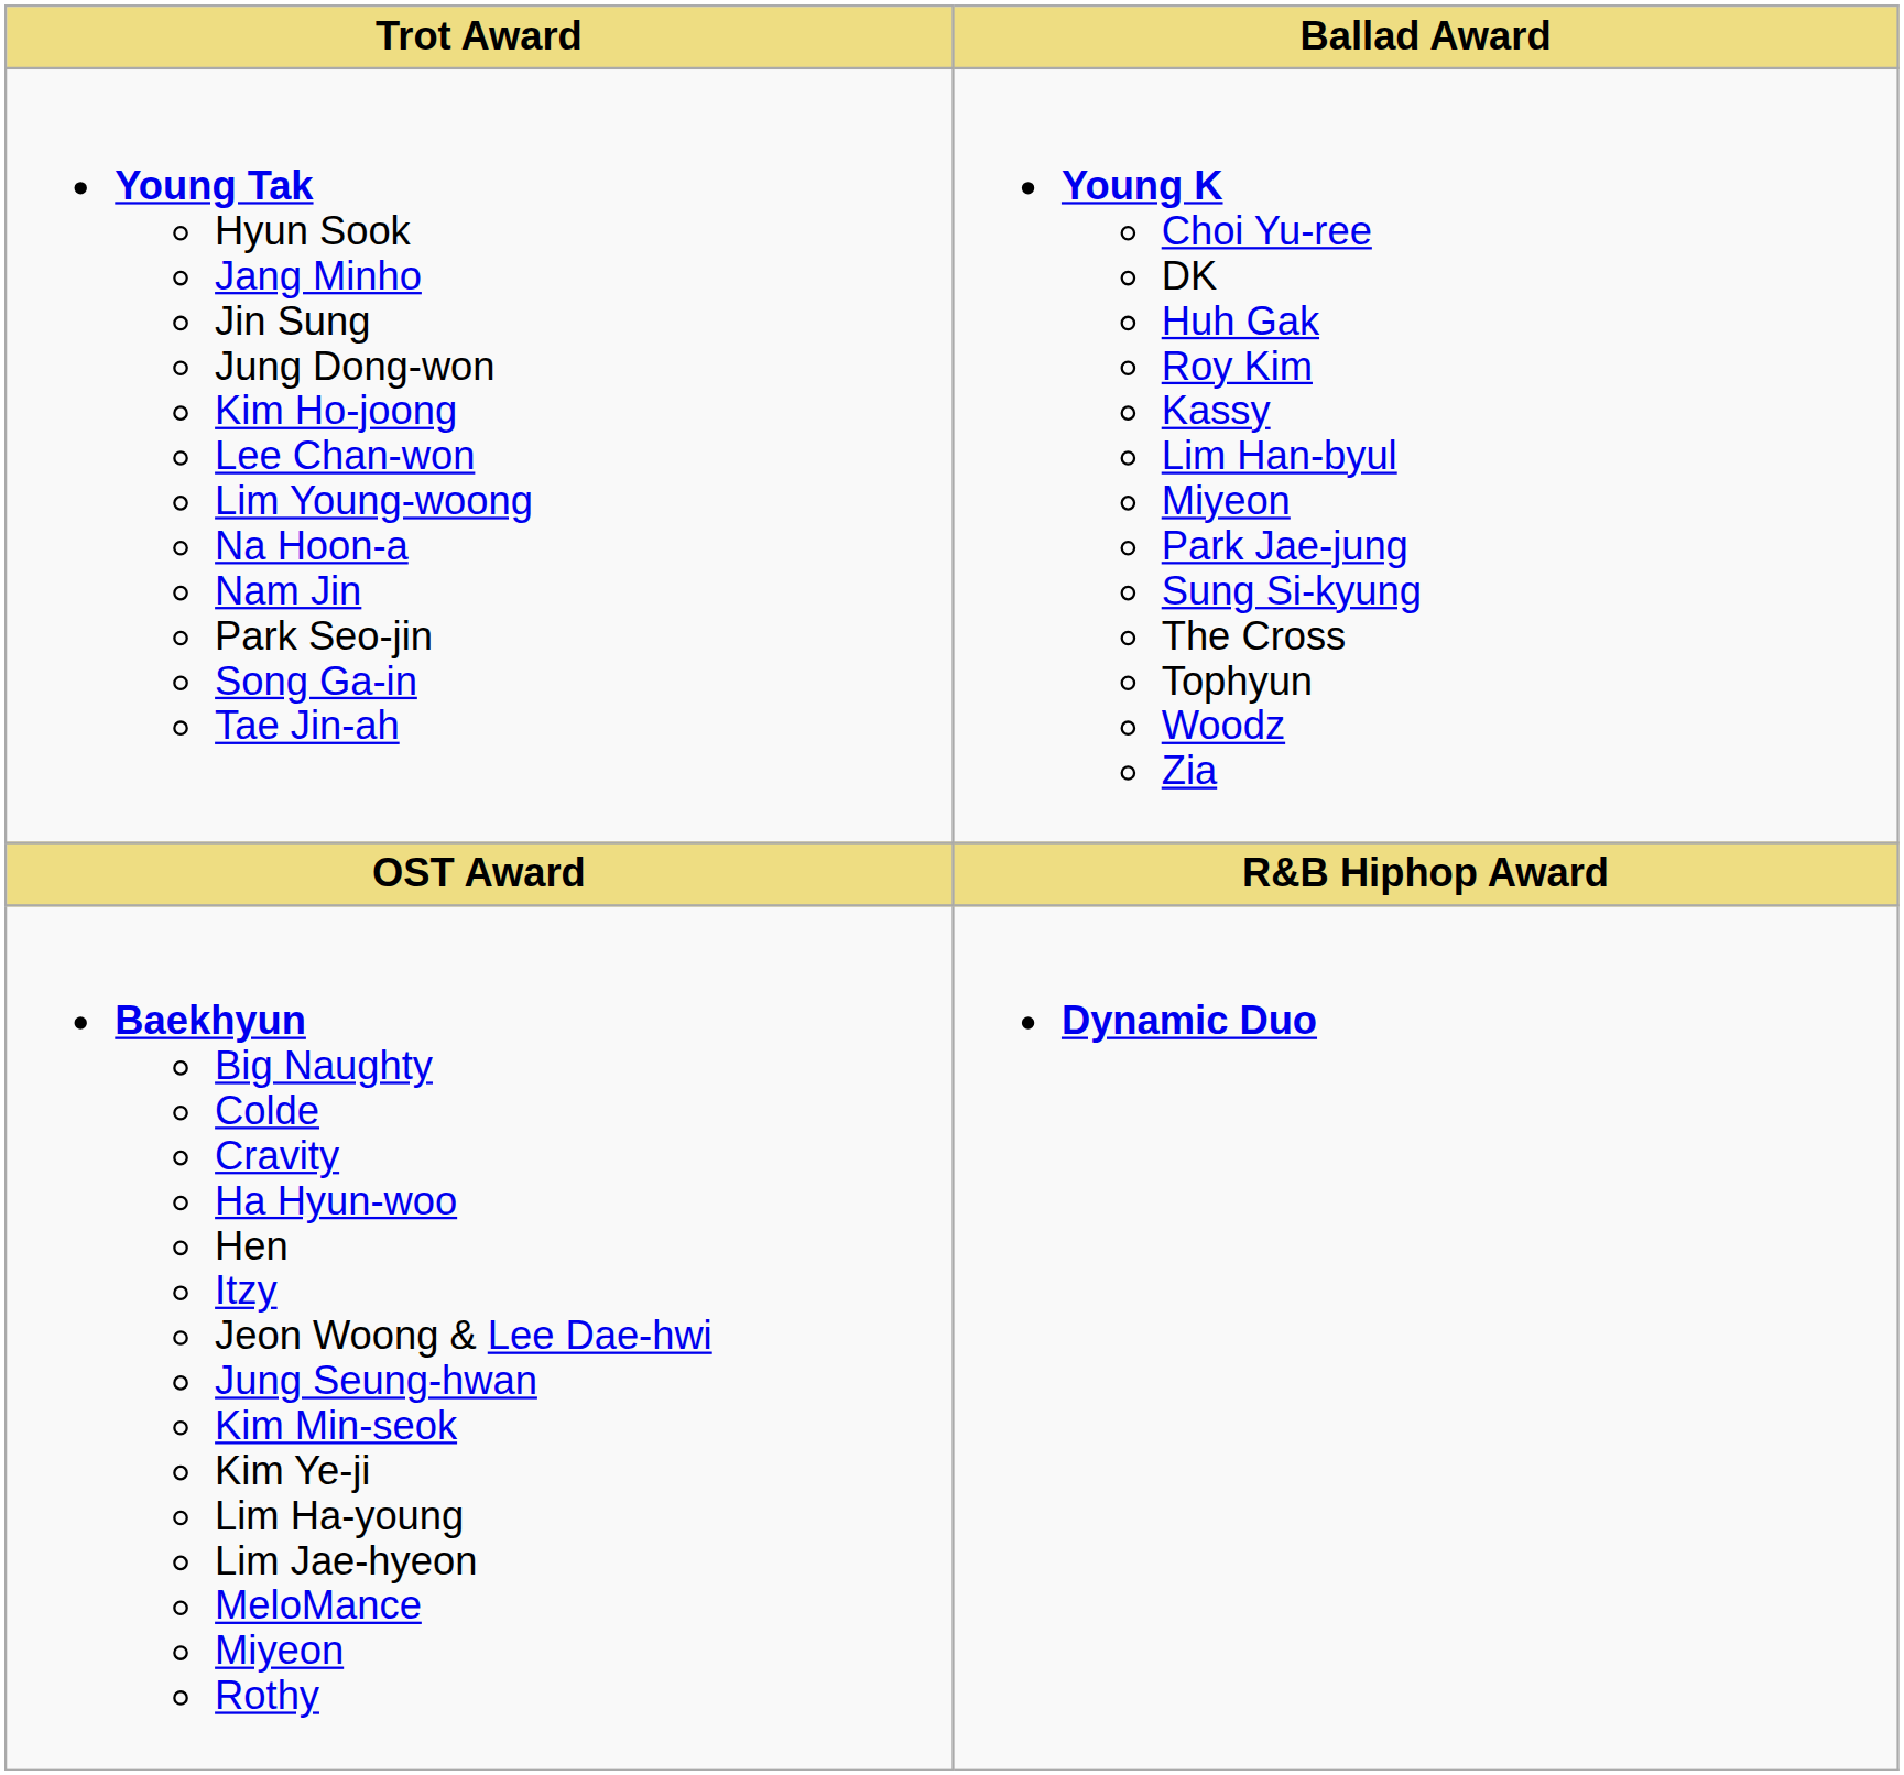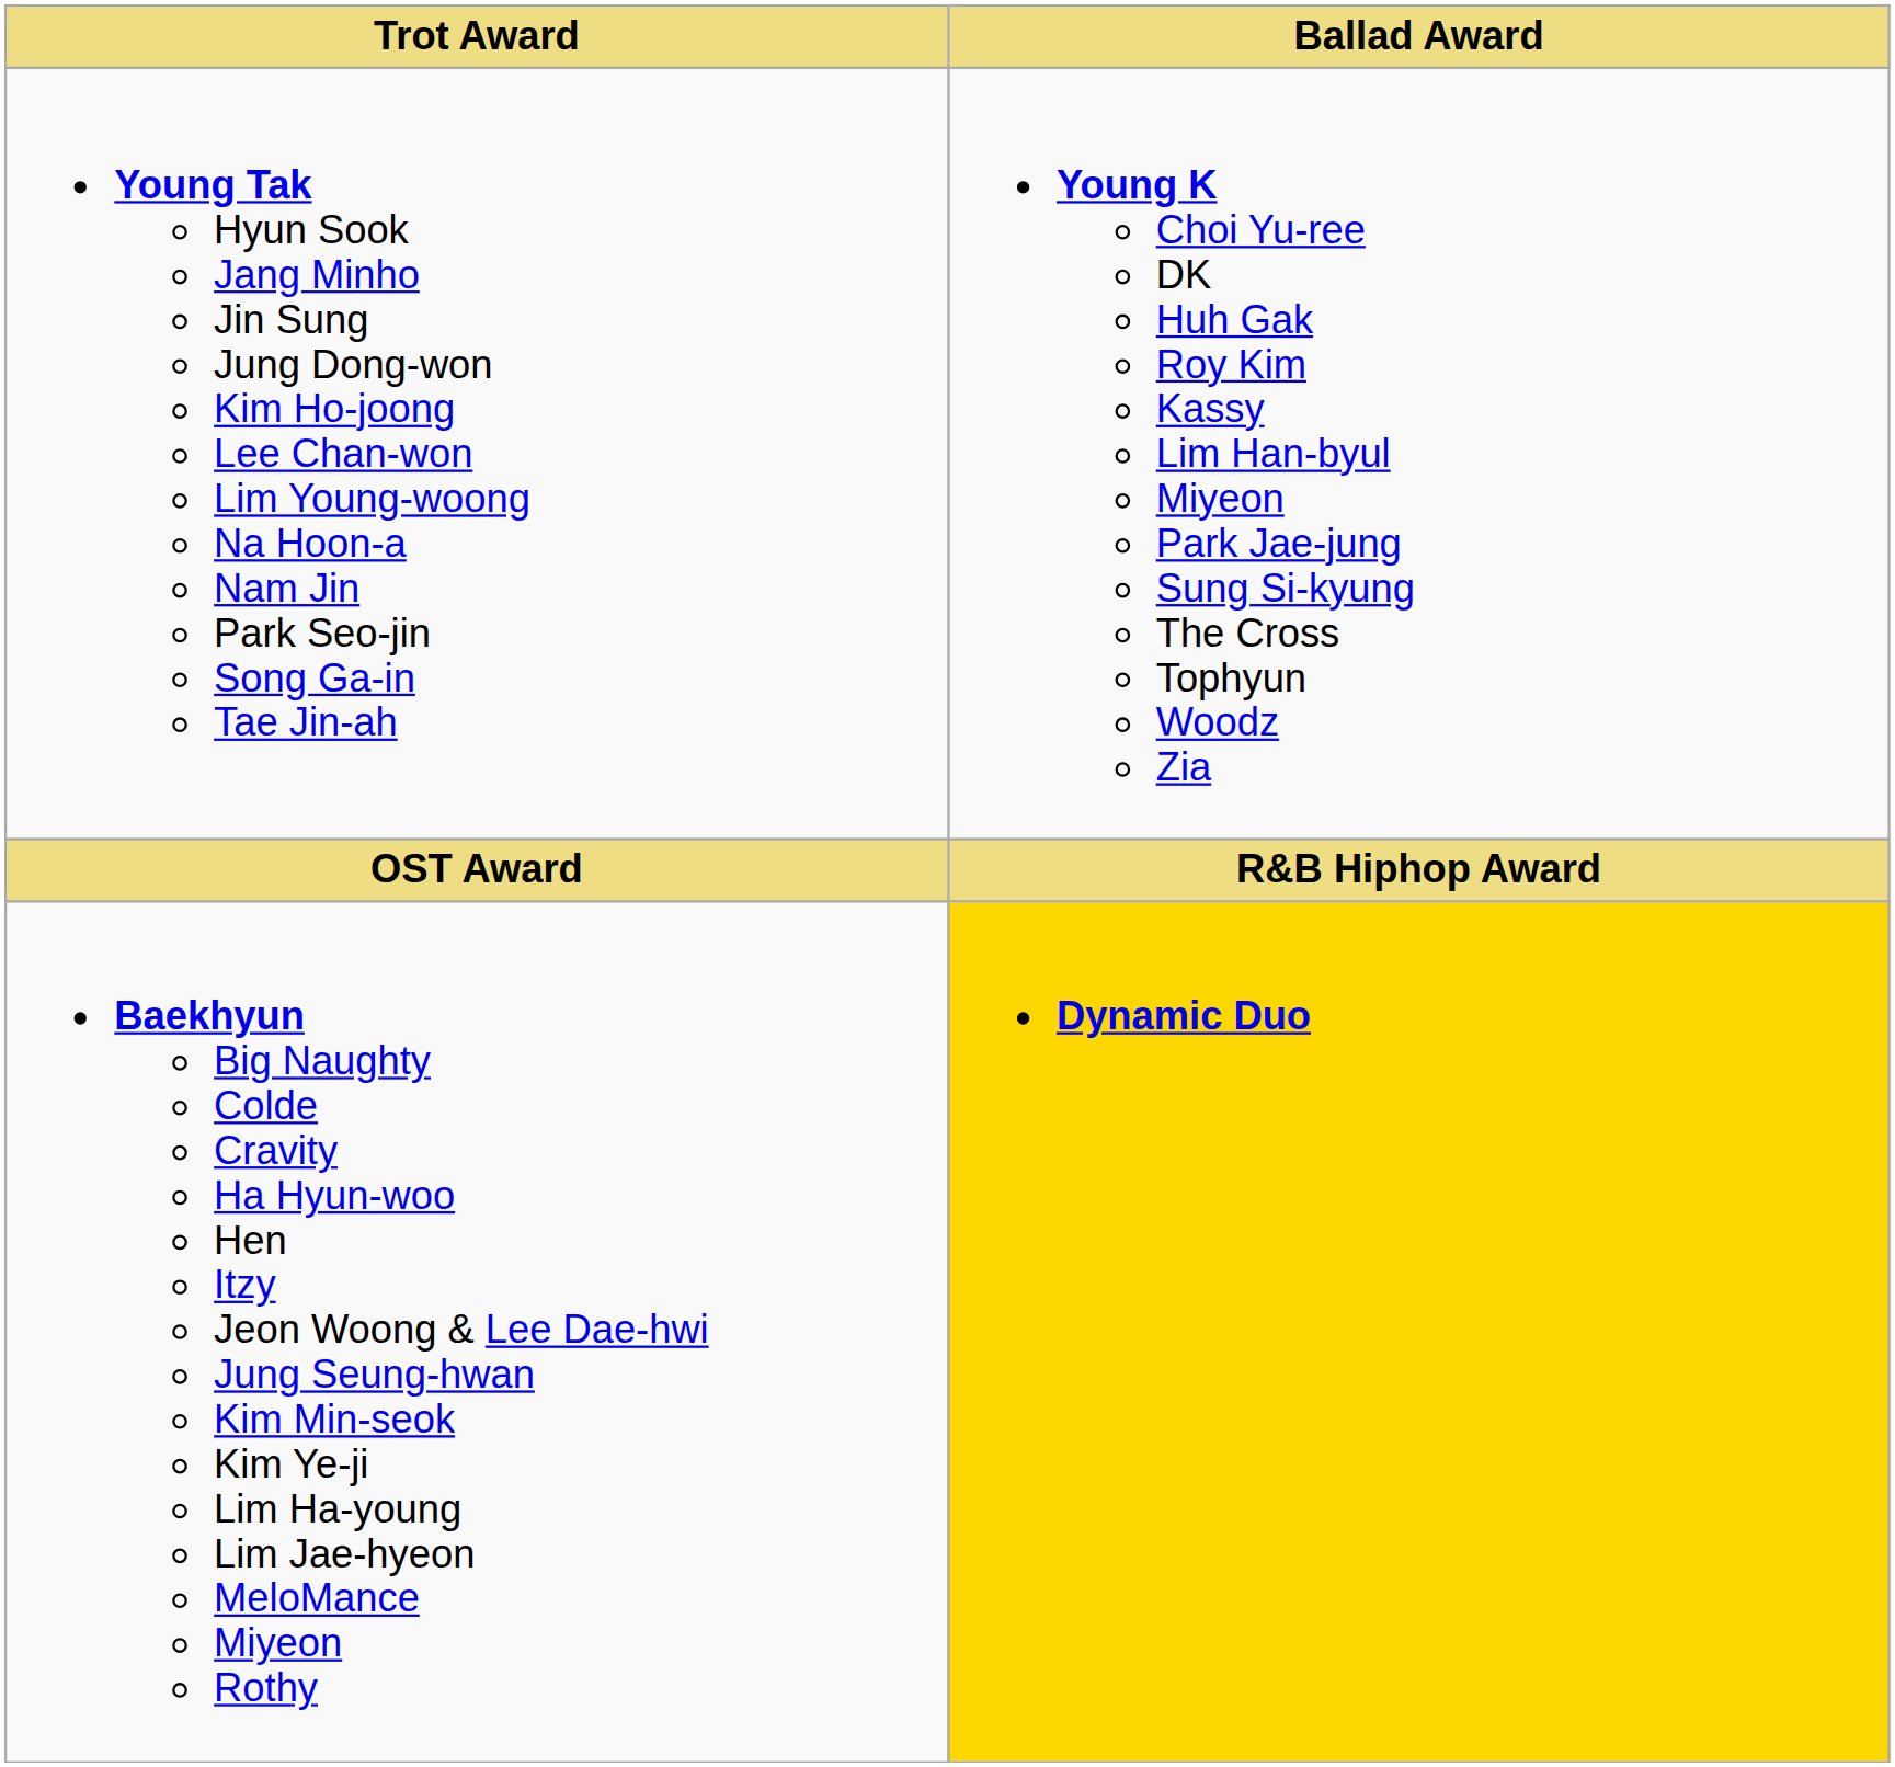row 4 | Ballad Award: no background -> gold background
